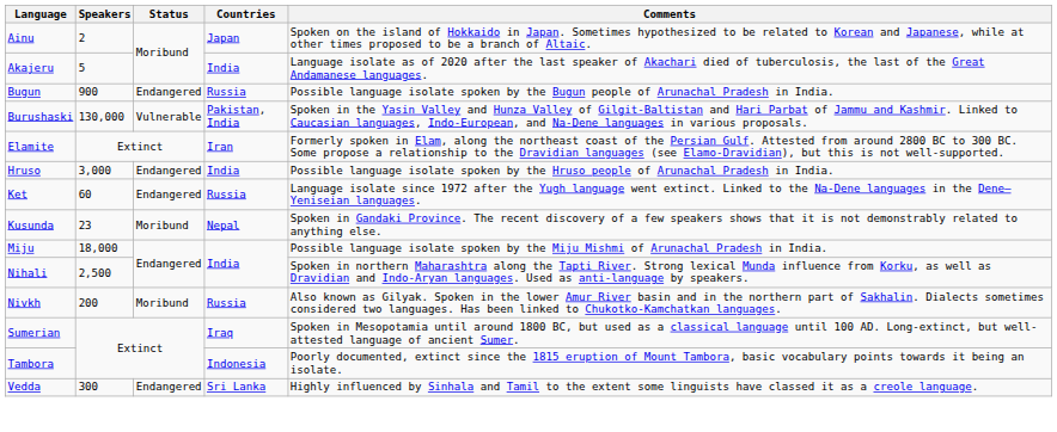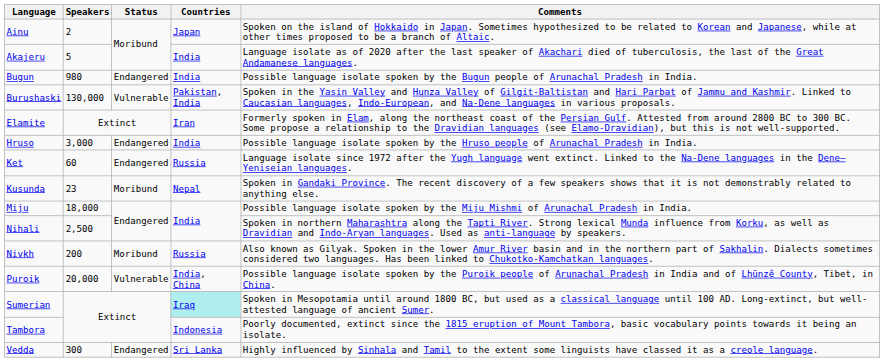Bugun | Speakers: 900 -> 980
Bugun | Countries: Russia -> India
+ row: Puroik | 20,000 | Vulnerable | India, China | Possible language isolate spoken by the Puroik people of Arunachal Pradesh in India and of Lhünzê County, Tibet, in China.
Sumerian | Countries: no background -> paleturquoise background
